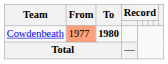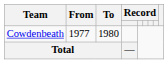Cowdenbeath | From: lightsalmon background -> no background
Cowdenbeath | To: bold -> normal
